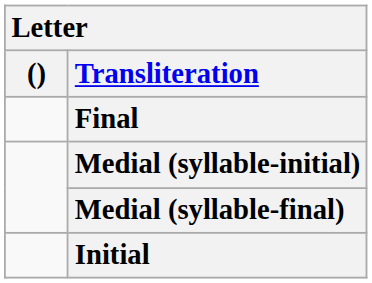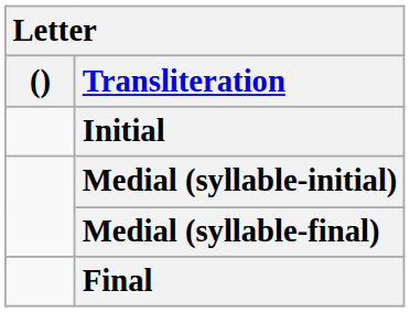rows swapped: Initial <-> Final
